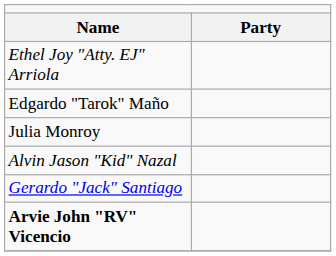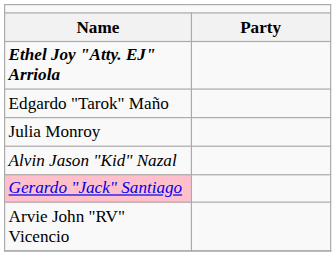Ethel Joy "Atty. EJ" Arriola | column 1: normal -> bold
Gerardo "Jack" Santiago | column 1: no background -> pink background
Arvie John "RV" Vicencio | column 1: bold -> normal
